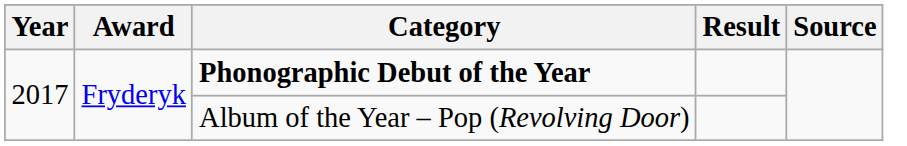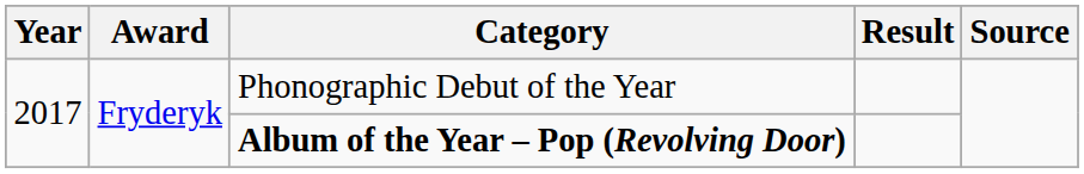Phonographic Debut of the Year | Category: bold -> normal
Album of the Year – Pop (Revolving Door) | Category: normal -> bold
